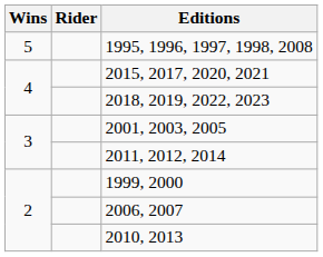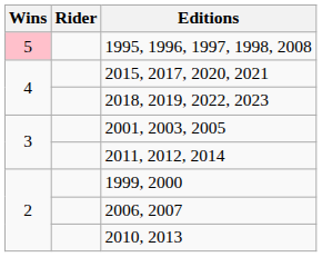1995, 1996, 1997, 1998, 2008 | Wins: no background -> pink background
